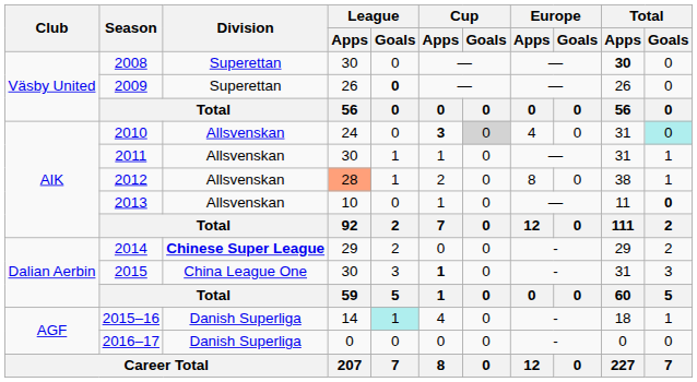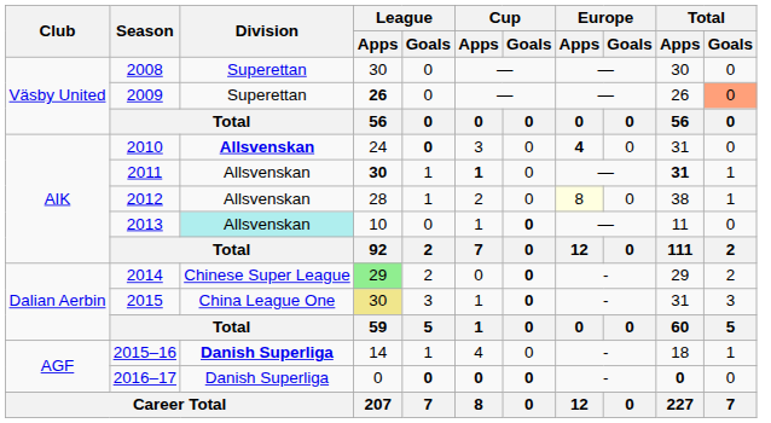2008 | Total / Apps: bold -> normal
2009 | League / Apps: normal -> bold
2009 | League / Goals: bold -> normal
2009 | Total / Goals: no background -> lightsalmon background
2010 | Division: normal -> bold
2010 | League / Goals: normal -> bold
2010 | Cup / Apps: bold -> normal
2010 | Cup / Goals: lightgrey background -> no background
2010 | Europe / Apps: normal -> bold
2010 | Total / Goals: paleturquoise background -> no background
2011 | League / Apps: normal -> bold
2011 | Cup / Apps: normal -> bold
2011 | Total / Apps: normal -> bold
2012 | League / Apps: lightsalmon background -> no background
2012 | Europe / Apps: no background -> lightyellow background
2013 | Division: no background -> paleturquoise background
2013 | Cup / Goals: normal -> bold
2013 | Total / Goals: bold -> normal
2014 | Division: bold -> normal
2014 | League / Apps: no background -> lightgreen background
2014 | Cup / Goals: normal -> bold
2015 | League / Apps: no background -> khaki background
2015 | Cup / Apps: bold -> normal
2015 | Cup / Goals: normal -> bold
2015–16 | Division: normal -> bold
2015–16 | League / Goals: paleturquoise background -> no background
2016–17 | League / Goals: normal -> bold
2016–17 | Cup / Apps: normal -> bold
2016–17 | Cup / Goals: normal -> bold
2016–17 | Total / Apps: normal -> bold
